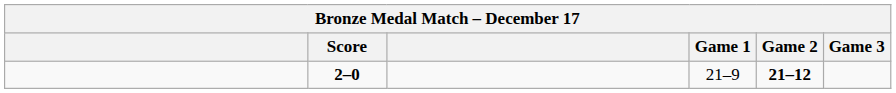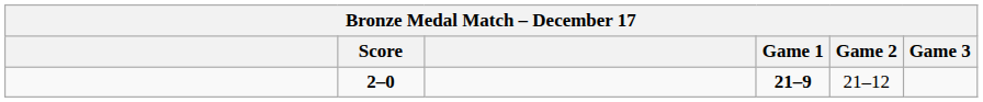row 3 | Game 1: normal -> bold
row 3 | Game 2: bold -> normal
